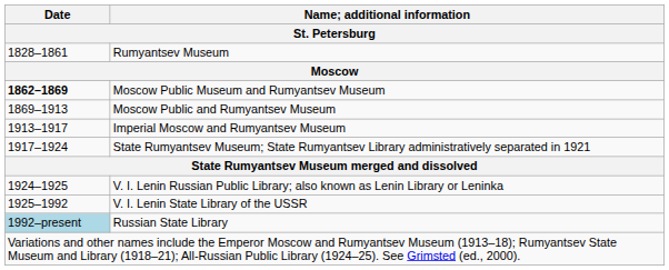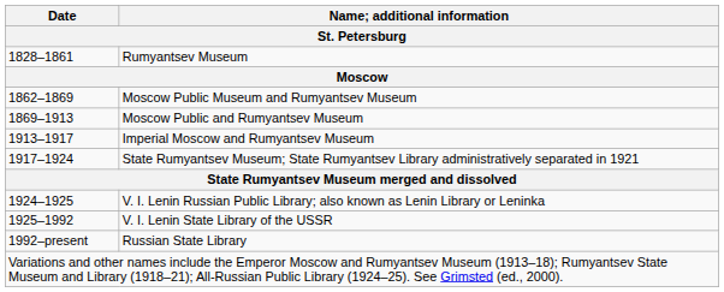Moscow Public Museum and Rumyantsev Museum | Date: bold -> normal
Russian State Library | Date: lightblue background -> no background
